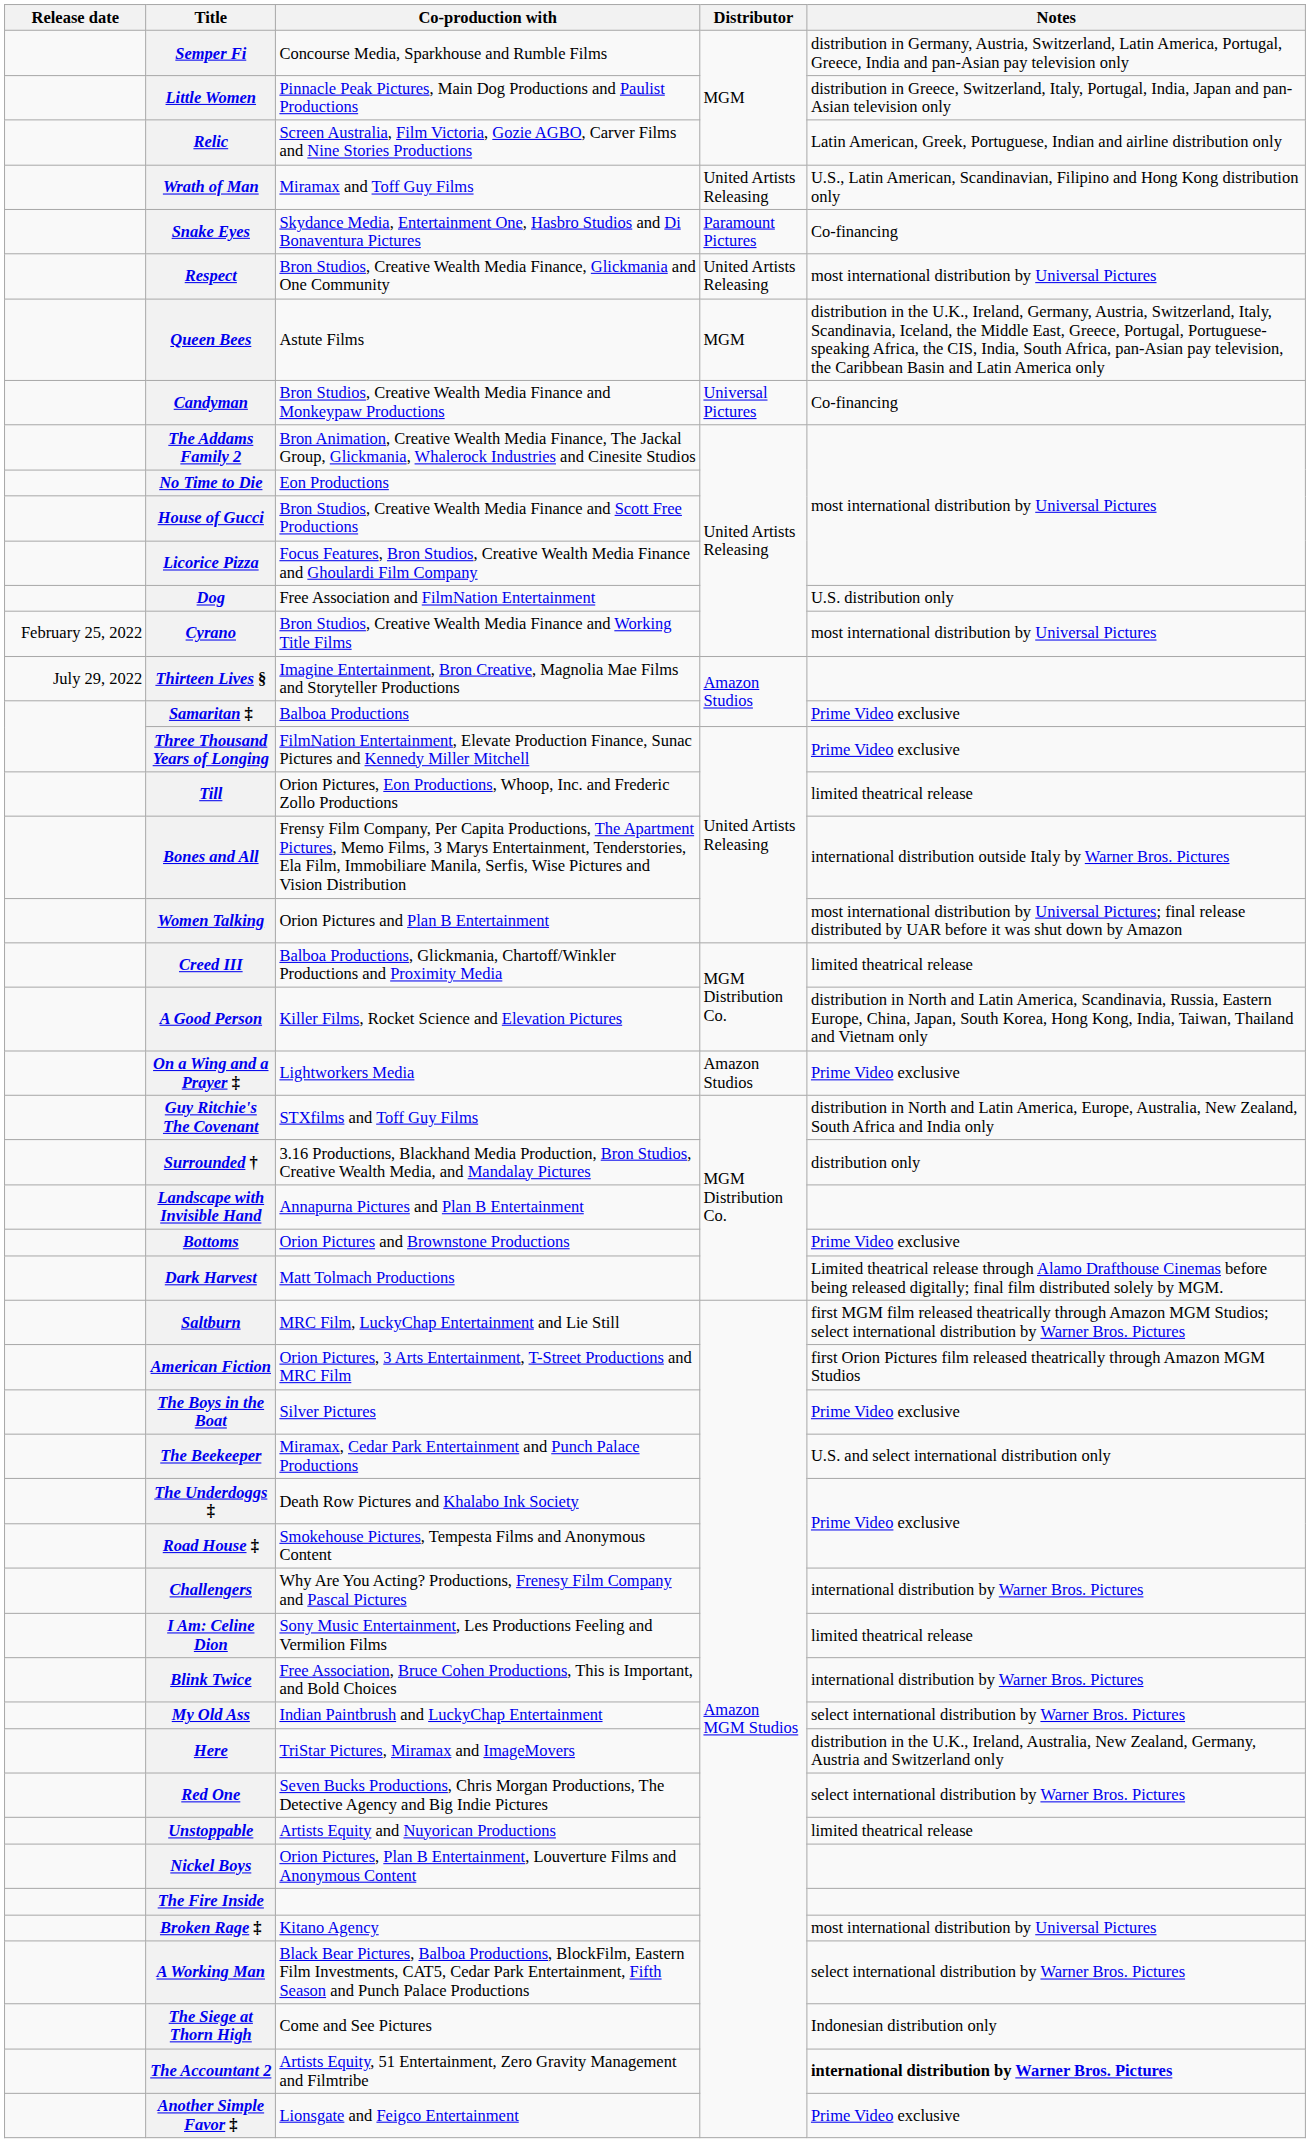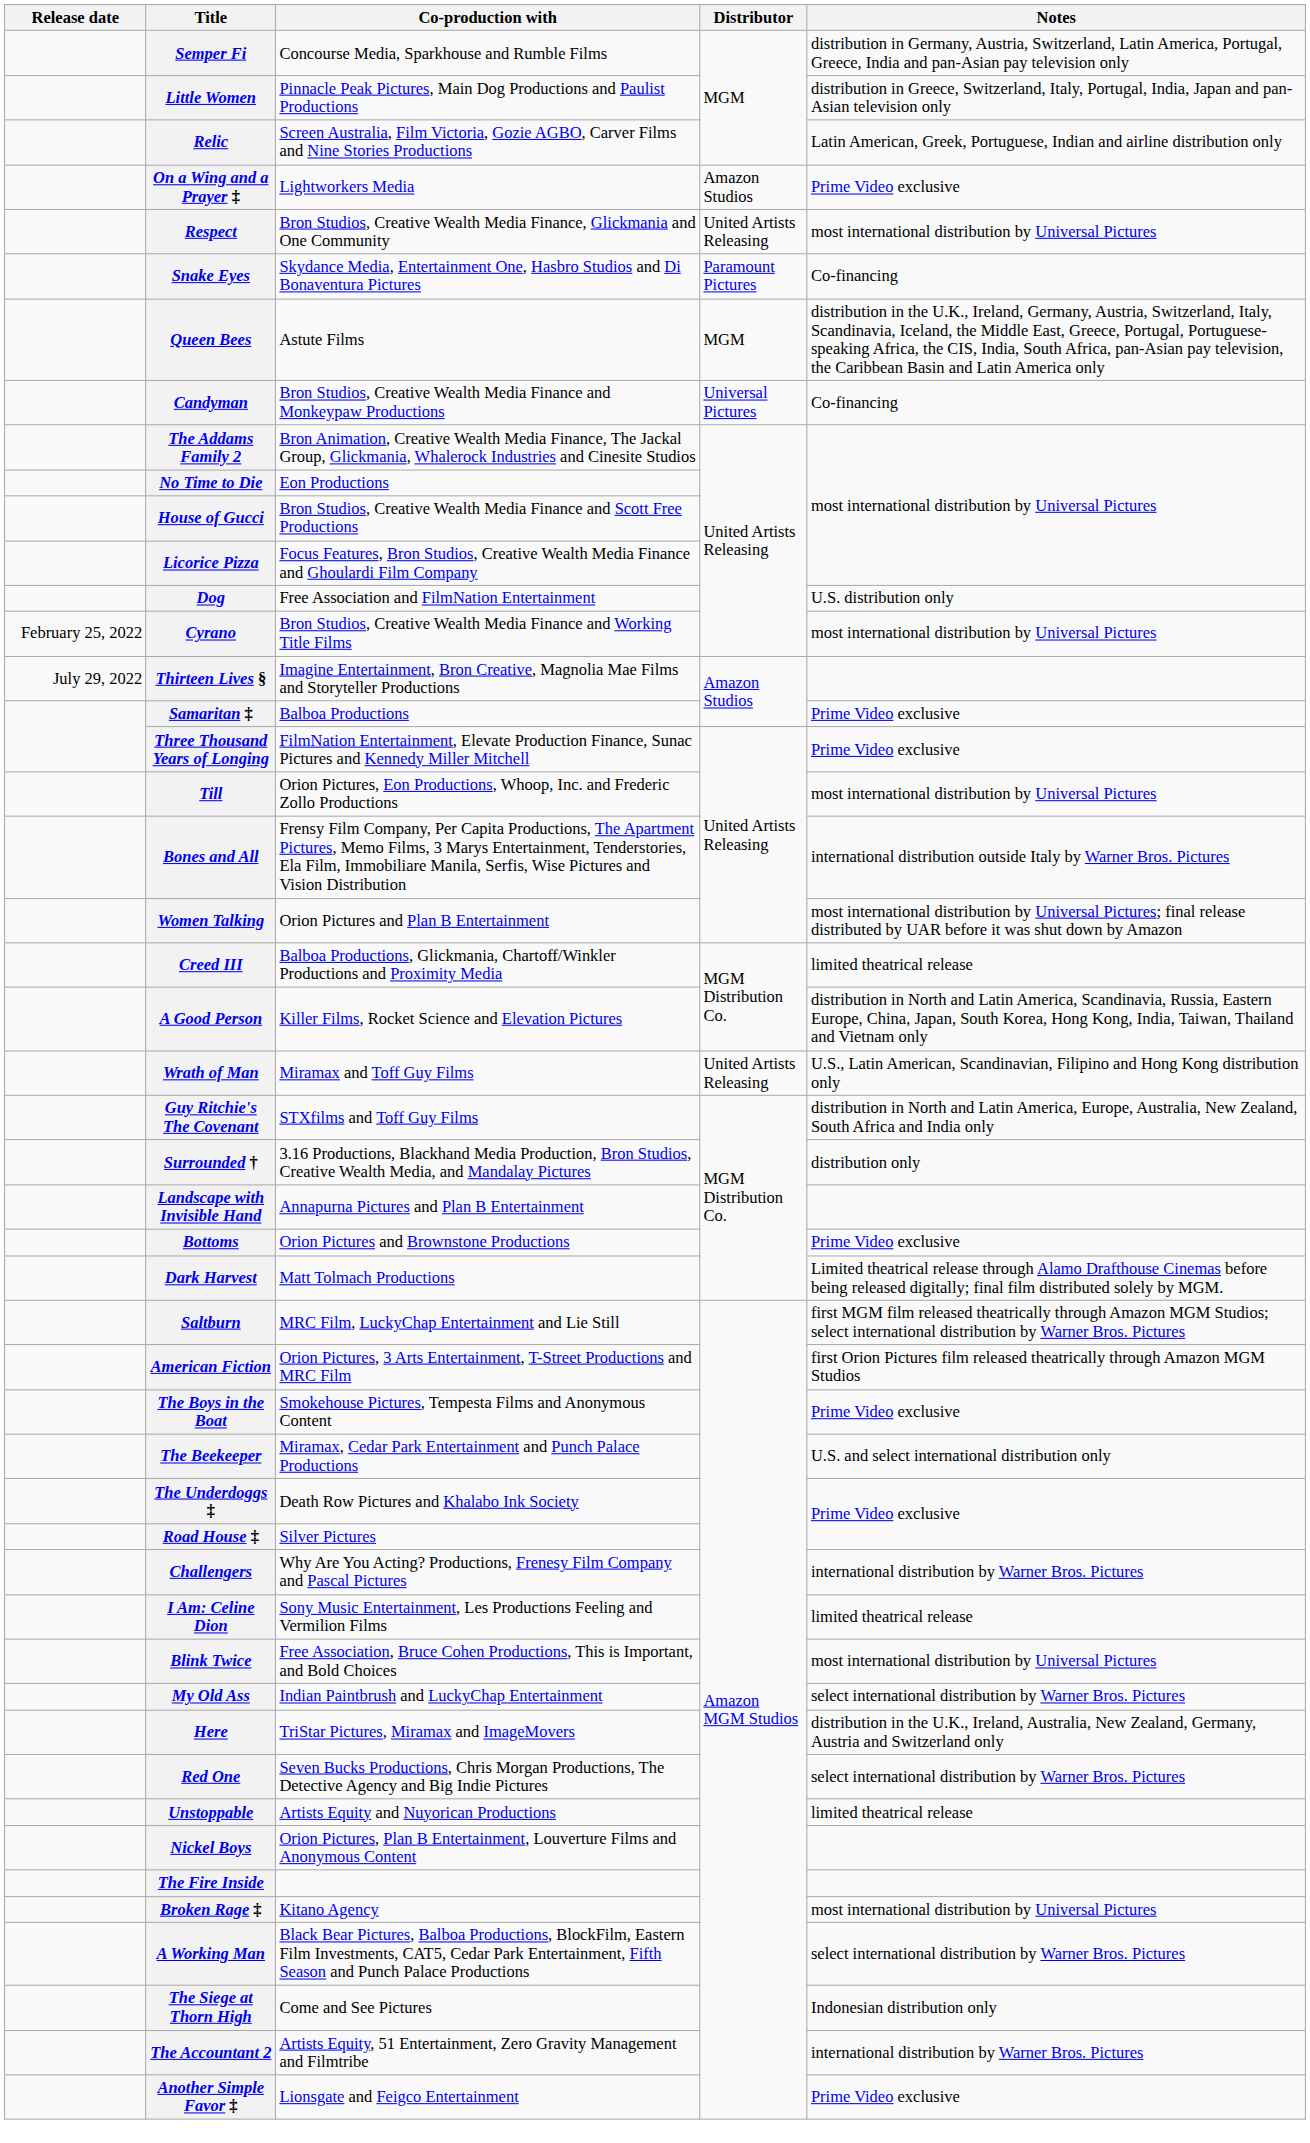rows swapped: Wrath of Man <-> On a Wing and a Prayer ‡
rows swapped: Snake Eyes <-> Respect
Till | Notes: limited theatrical release -> most international distribution by Universal Pictures
The Boys in the Boat | Co-production with: Silver Pictures -> Smokehouse Pictures, Tempesta Films and Anonymous Content
Road House ‡ | Co-production with: Smokehouse Pictures, Tempesta Films and Anonymous Content -> Silver Pictures
Blink Twice | Notes: international distribution by Warner Bros. Pictures -> most international distribution by Universal Pictures
The Accountant 2 | Notes: bold -> normal
